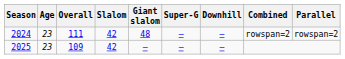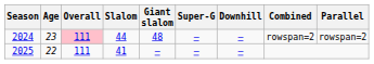2024 | Overall: no background -> pink background
2024 | Slalom: 42 -> 44
2025 | Age: 23 -> 22
2025 | Overall: 109 -> 111
2025 | Slalom: 42 -> 41
